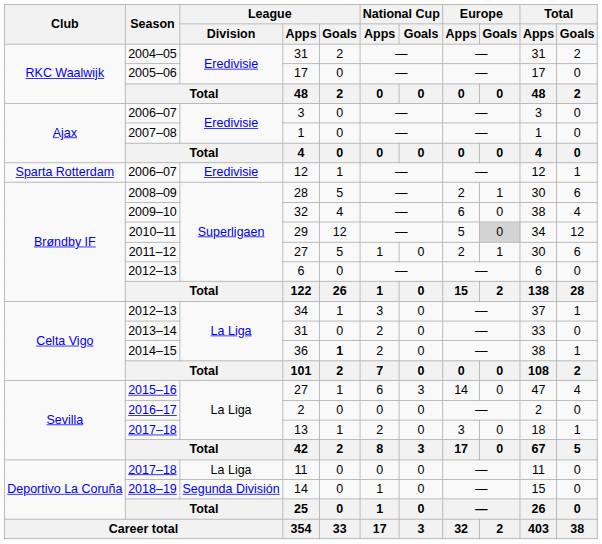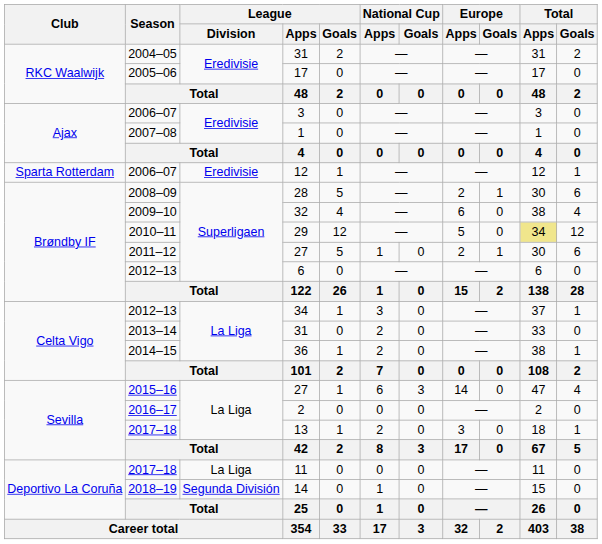29 | Europe / Goals: lightgrey background -> no background
29 | Total / Apps: no background -> khaki background
36 | League / Goals: bold -> normal
